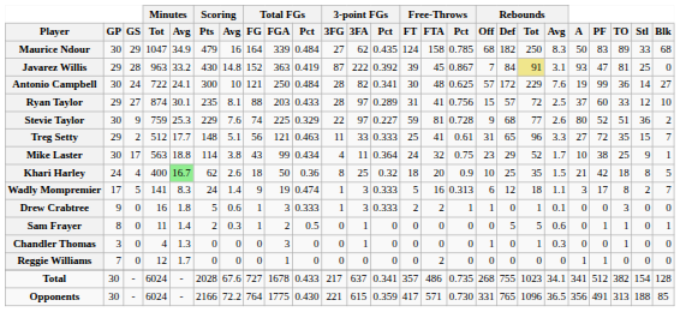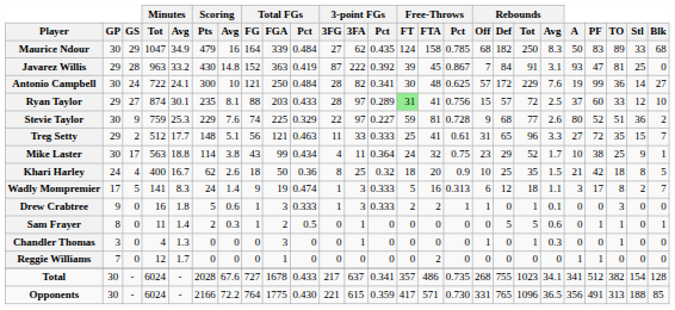Javarez Willis | Rebounds / Tot: khaki background -> no background
Ryan Taylor | Free-Throws / FT: no background -> lightgreen background
Khari Harley | Minutes / Avg: lightgreen background -> no background
